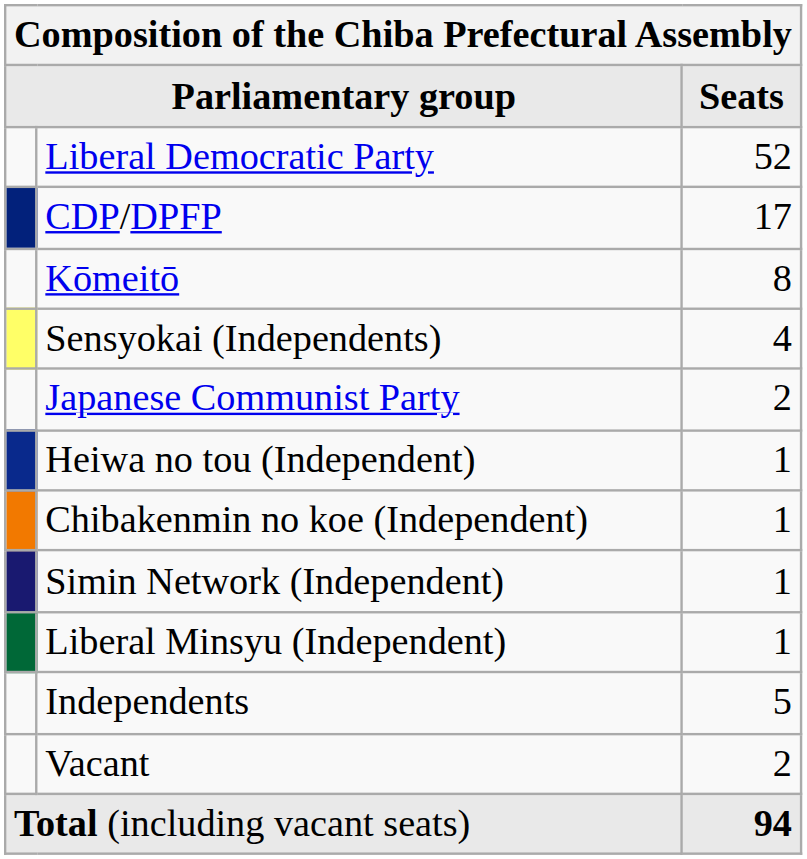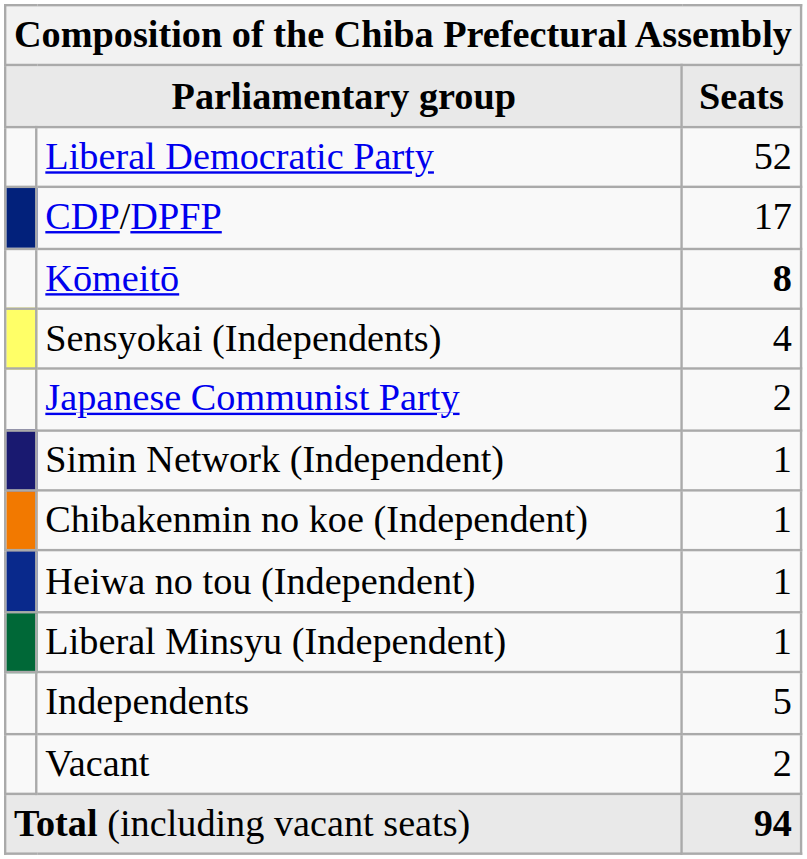Kōmeitō | Seats: normal -> bold
rows swapped: Heiwa no tou (Independent) <-> Simin Network (Independent)
